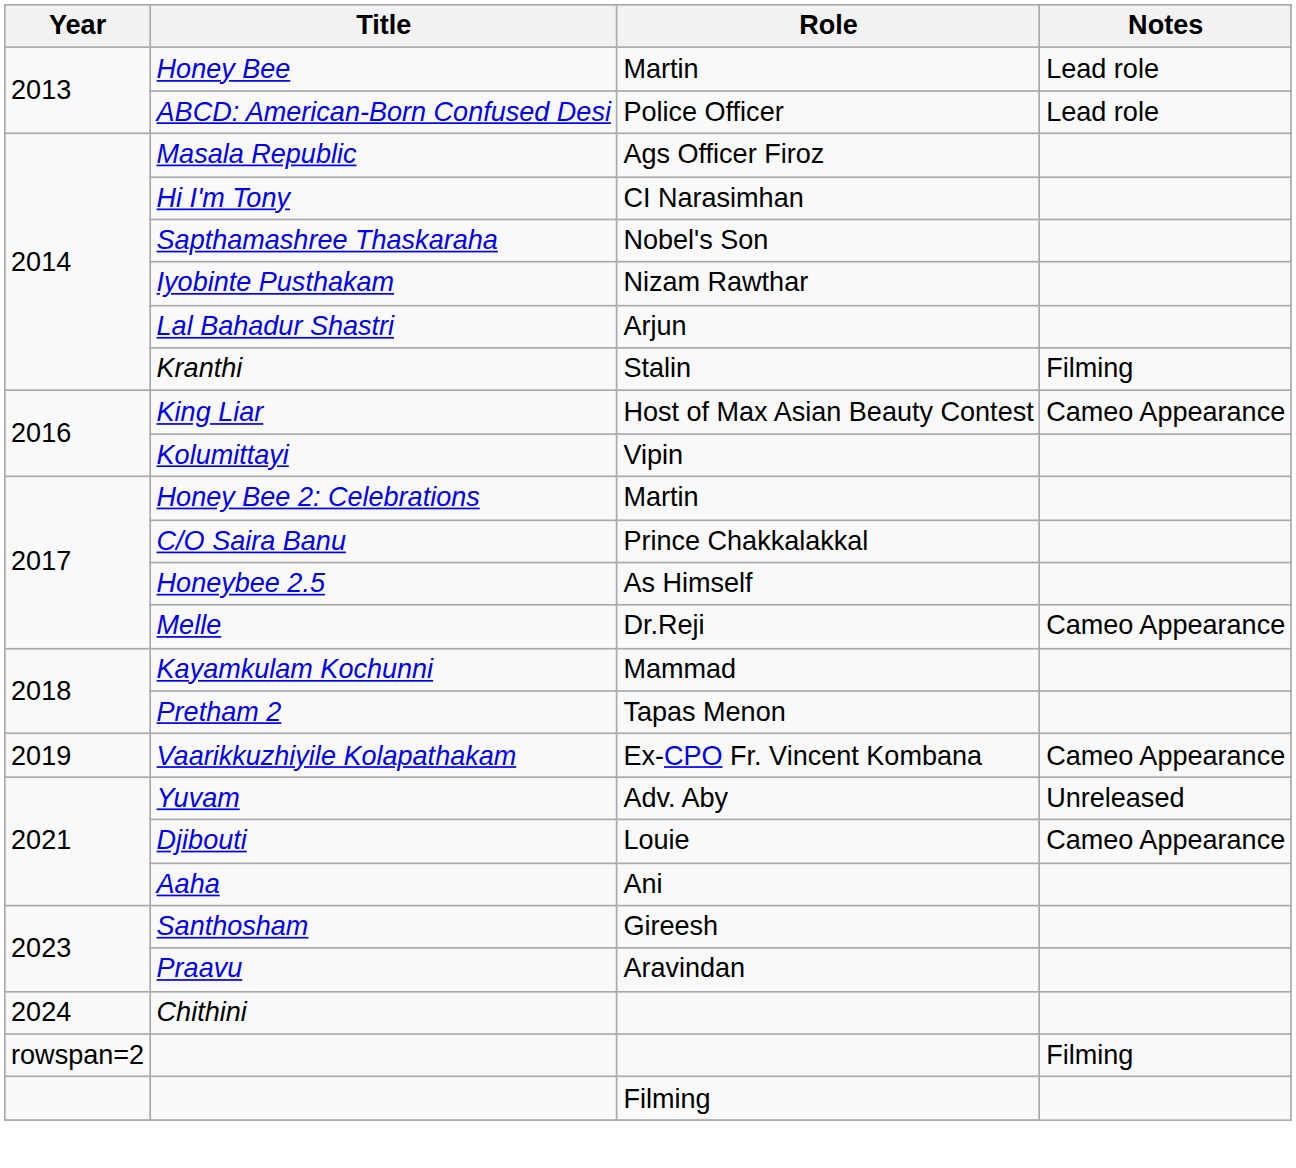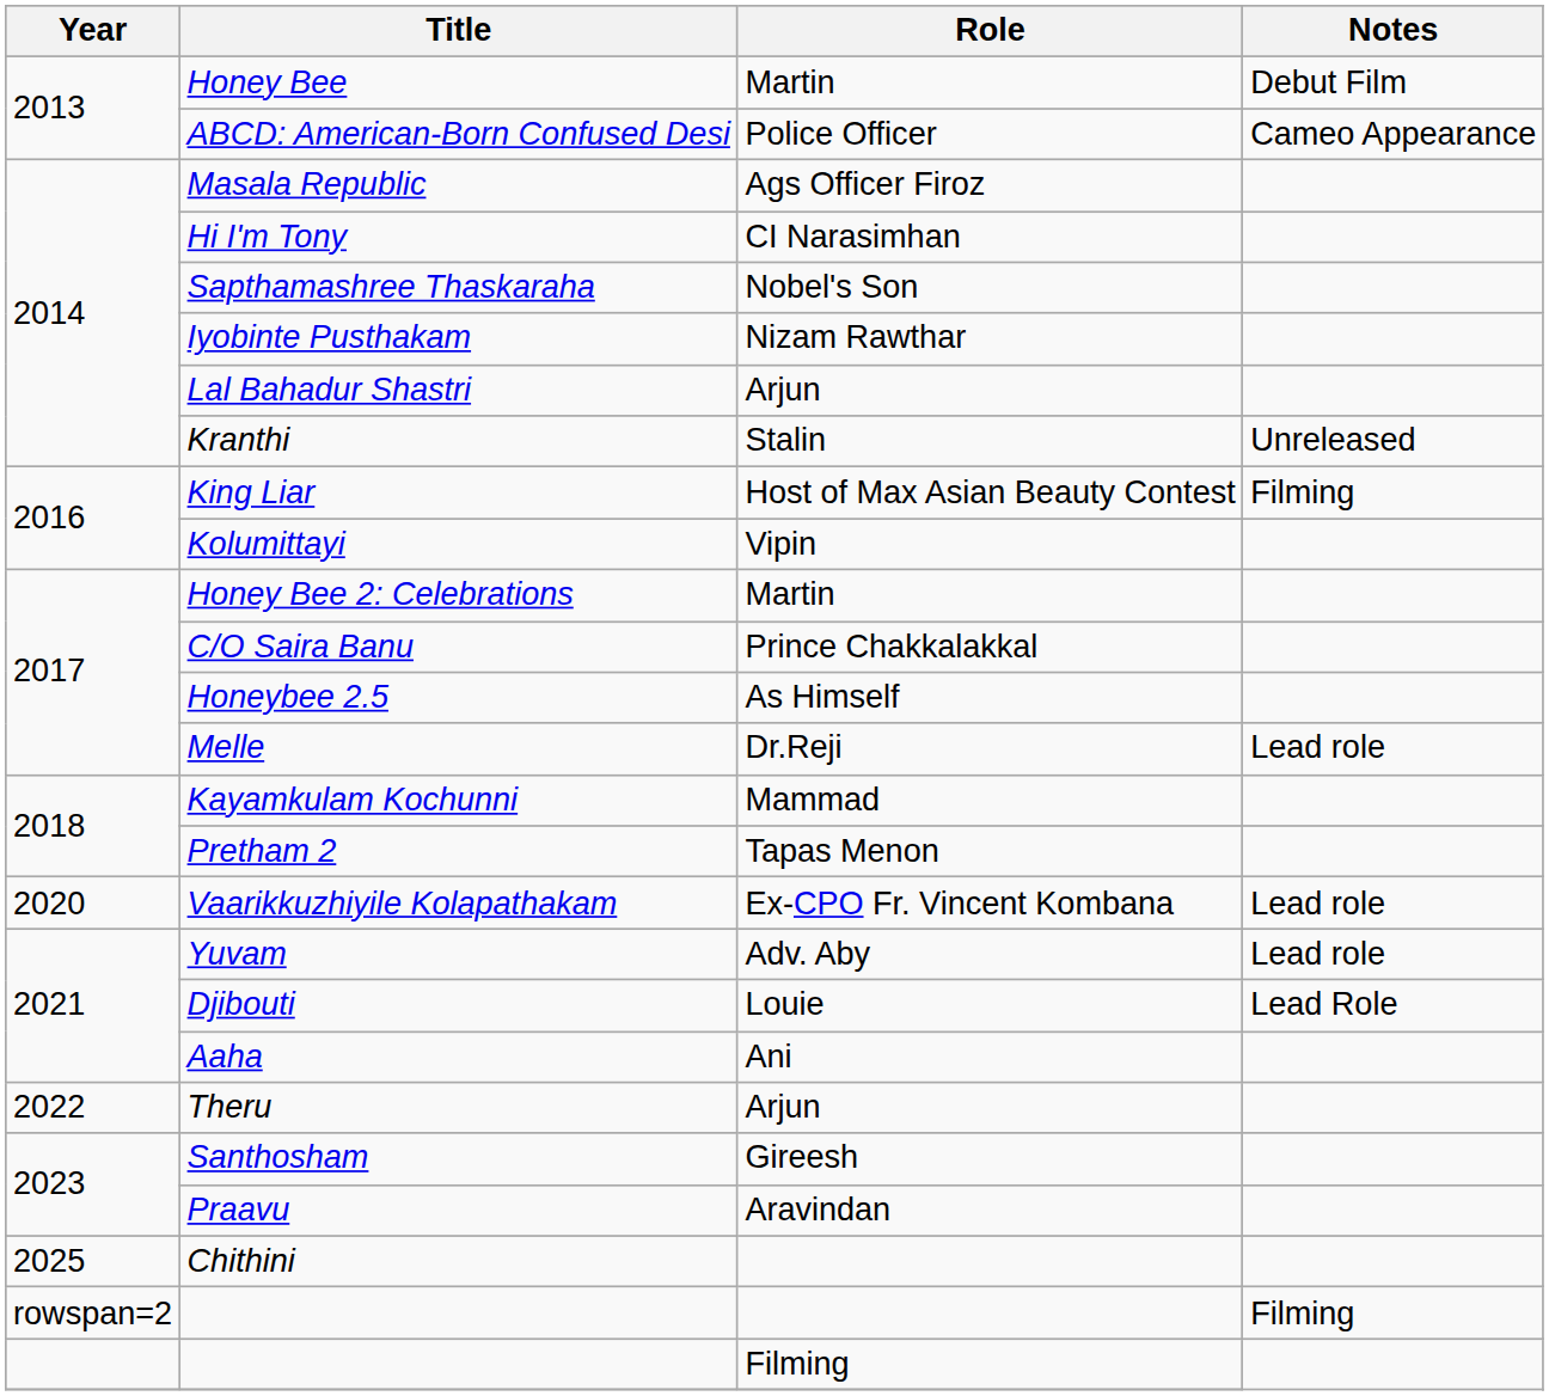Honey Bee | Notes: Lead role -> Debut Film
ABCD: American-Born Confused Desi | Notes: Lead role -> Cameo Appearance
Kranthi | Notes: Filming -> Unreleased
King Liar | Notes: Cameo Appearance -> Filming
Melle | Notes: Cameo Appearance -> Lead role
Vaarikkuzhiyile Kolapathakam | Year: 2019 -> 2020
Vaarikkuzhiyile Kolapathakam | Notes: Cameo Appearance -> Lead role
Yuvam | Notes: Unreleased -> Lead role
Djibouti | Notes: Cameo Appearance -> Lead Role
+ row: 2022 | Theru | Arjun
Chithini | Year: 2024 -> 2025
